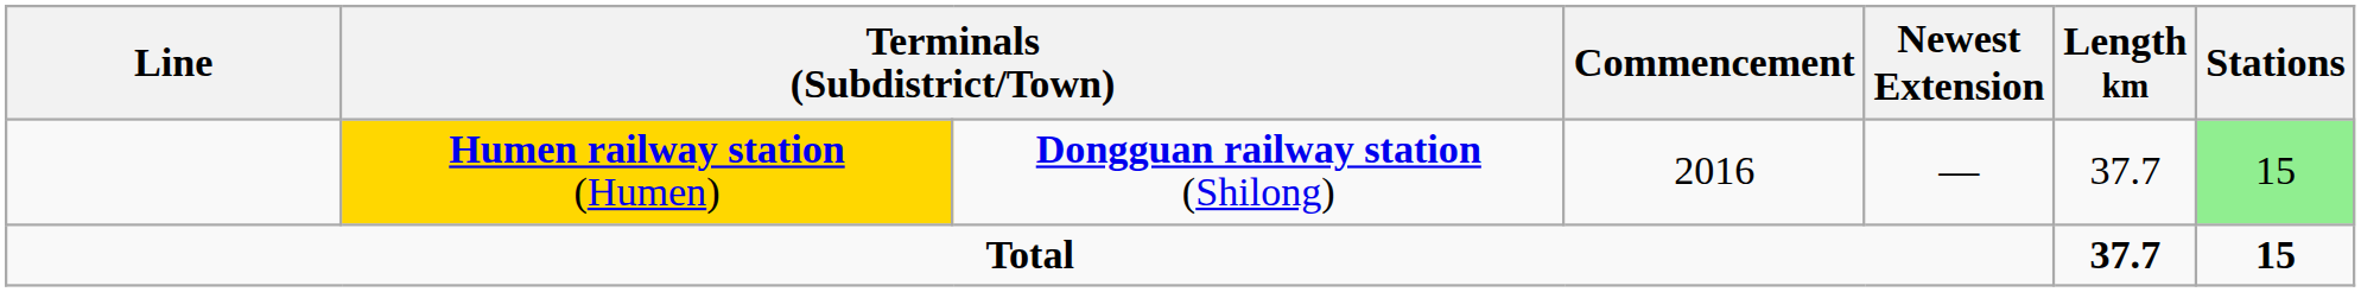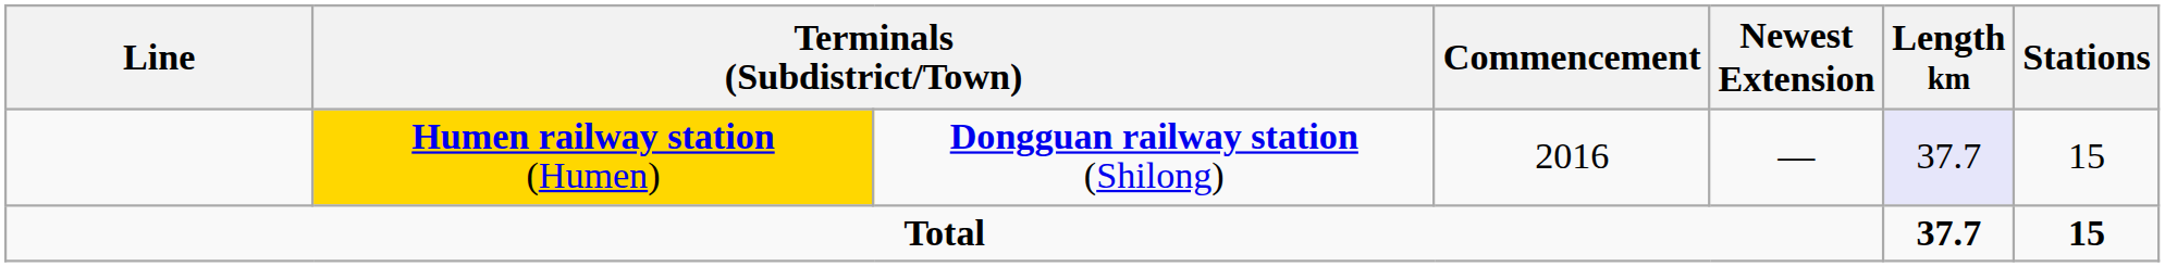row 2 | Length km: no background -> lavender background
row 2 | Stations: lightgreen background -> no background
